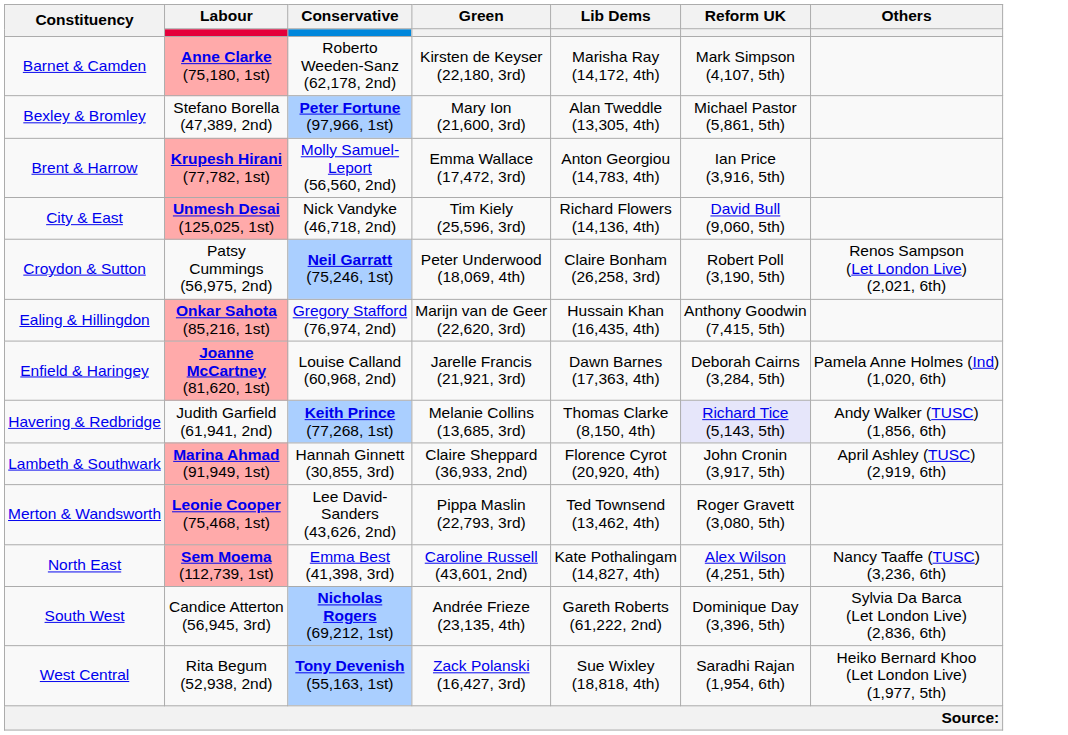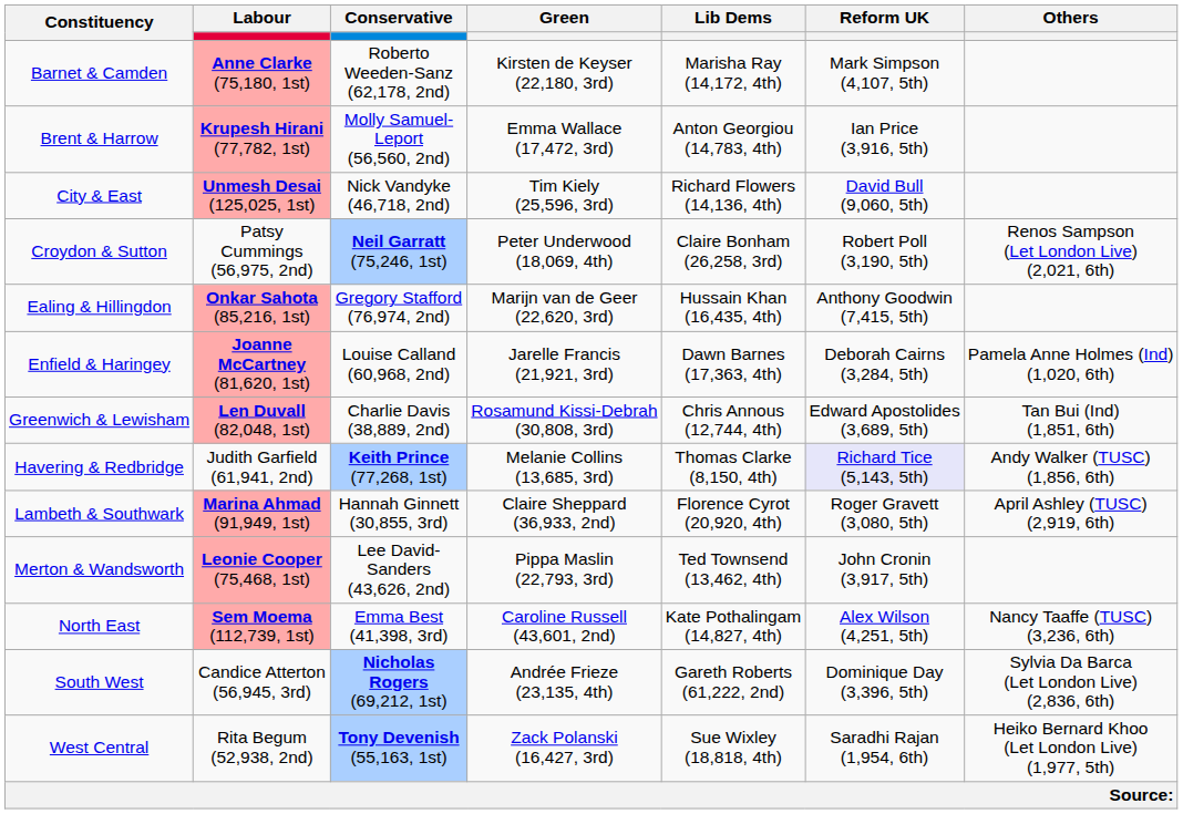- row: Bexley & Bromley | Stefano Borella (47,389, 2nd) | Peter Fortune (97,966, 1st) | Mary Ion (21,600, 3rd) | Alan Tweddle (13,305, 4th) | Michael Pastor (5,861, 5th)
+ row: Greenwich & Lewisham | Len Duvall (82,048, 1st) | Charlie Davis (38,889, 2nd) | Rosamund Kissi-Debrah (30,808, 3rd) | Chris Annous (12,744, 4th) | Edward Apostolides (3,689, 5th) | Tan Bui (Ind) (1,851, 6th)
Lambeth & Southwark | Reform UK: John Cronin (3,917, 5th) -> Roger Gravett (3,080, 5th)
Merton & Wandsworth | Reform UK: Roger Gravett (3,080, 5th) -> John Cronin (3,917, 5th)
